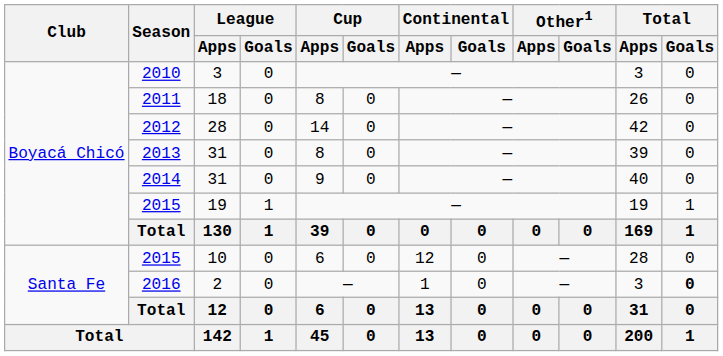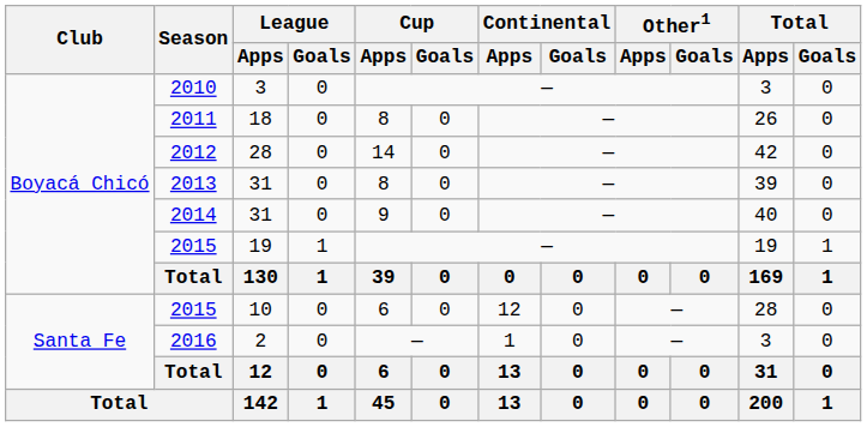2016 | Total / Goals: bold -> normal
